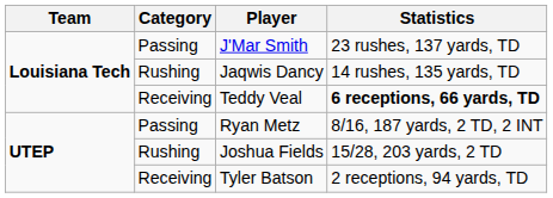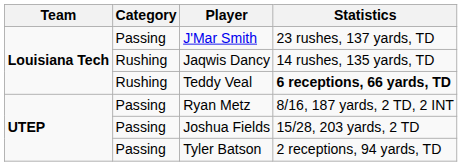Teddy Veal | Category: Receiving -> Rushing
Joshua Fields | Category: Rushing -> Passing
Tyler Batson | Category: Receiving -> Passing
